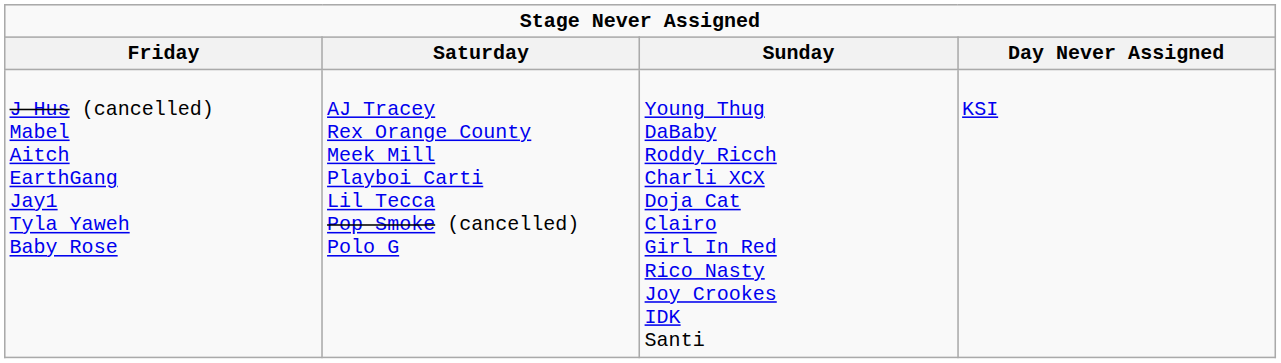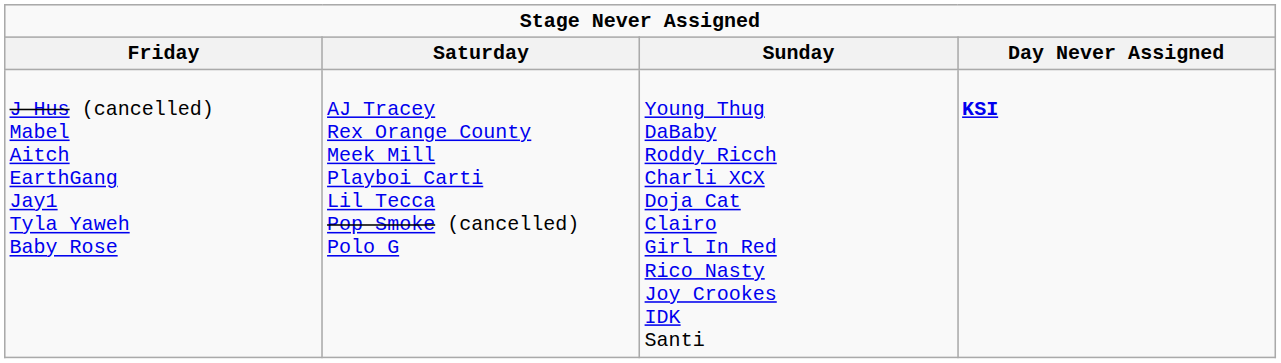row 3 | Day Never Assigned: normal -> bold
